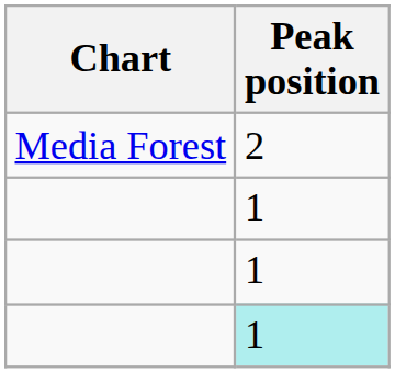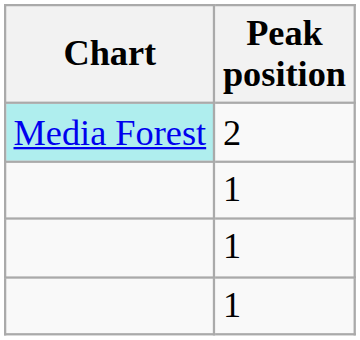row 2 | Chart: no background -> paleturquoise background
row 5 | Peak position: paleturquoise background -> no background
